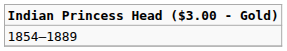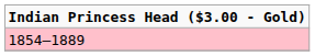row 2 | column 1: no background -> pink background
